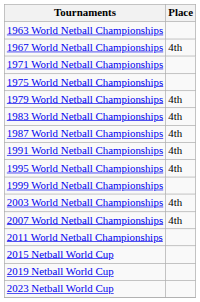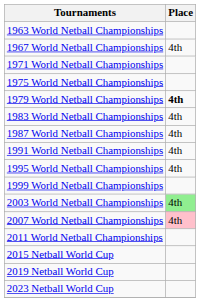1979 World Netball Championships | Place: normal -> bold
2003 World Netball Championships | Place: no background -> lightgreen background
2007 World Netball Championships | Place: no background -> pink background
